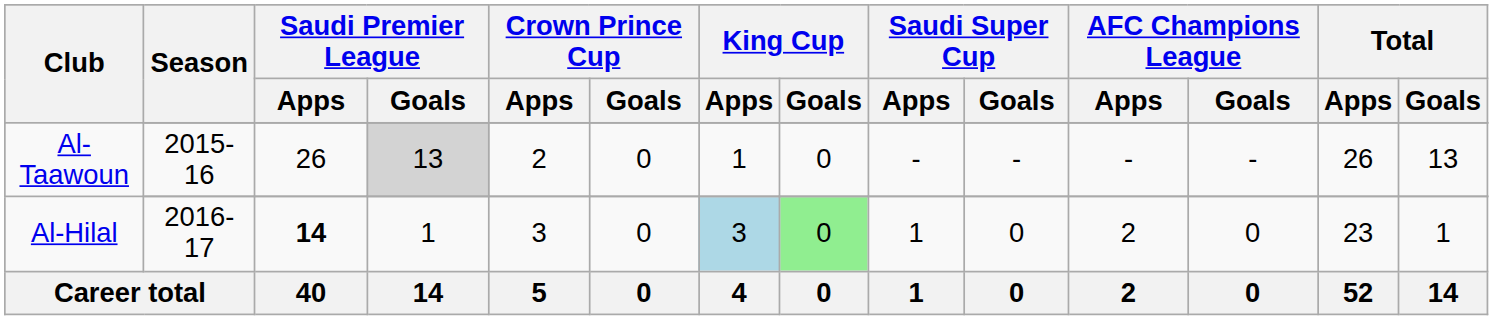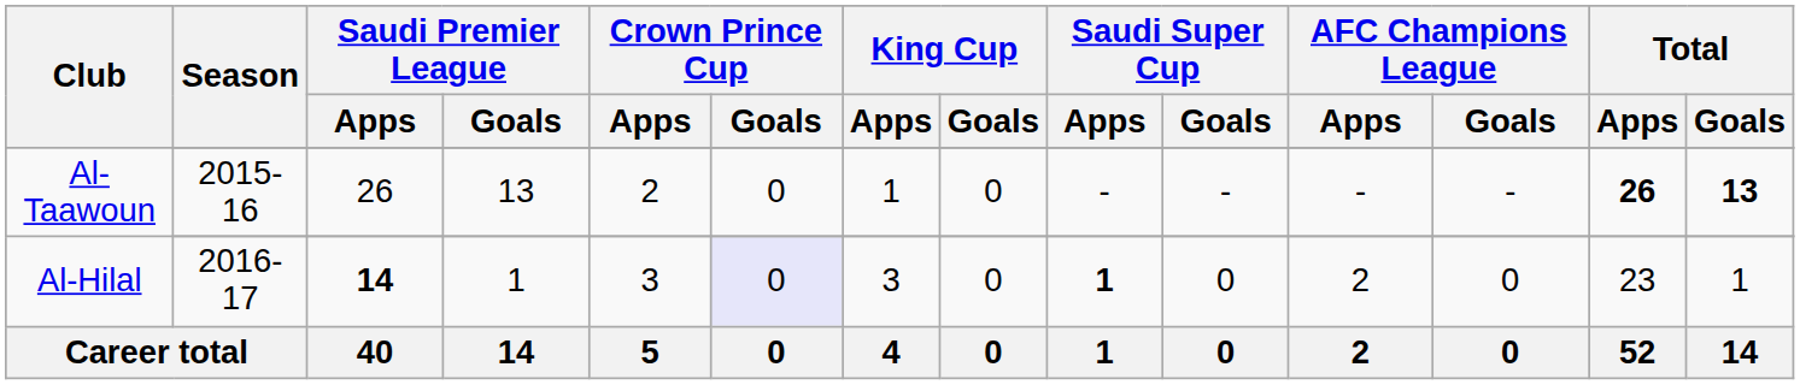2015-16 | Saudi Premier League / Goals: lightgrey background -> no background
2015-16 | Total / Apps: normal -> bold
2015-16 | Total / Goals: normal -> bold
2016-17 | Crown Prince Cup / Goals: no background -> lavender background
2016-17 | King Cup / Apps: lightblue background -> no background
2016-17 | King Cup / Goals: lightgreen background -> no background
2016-17 | Saudi Super Cup / Apps: normal -> bold
